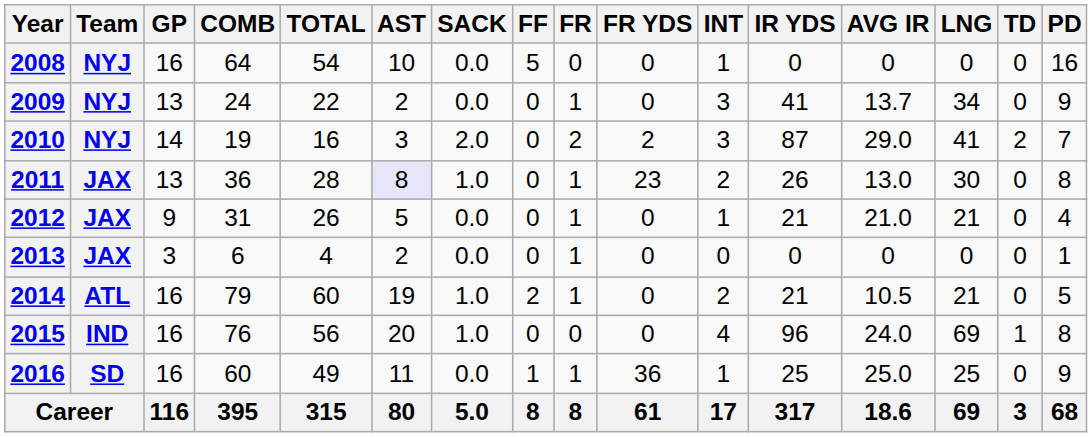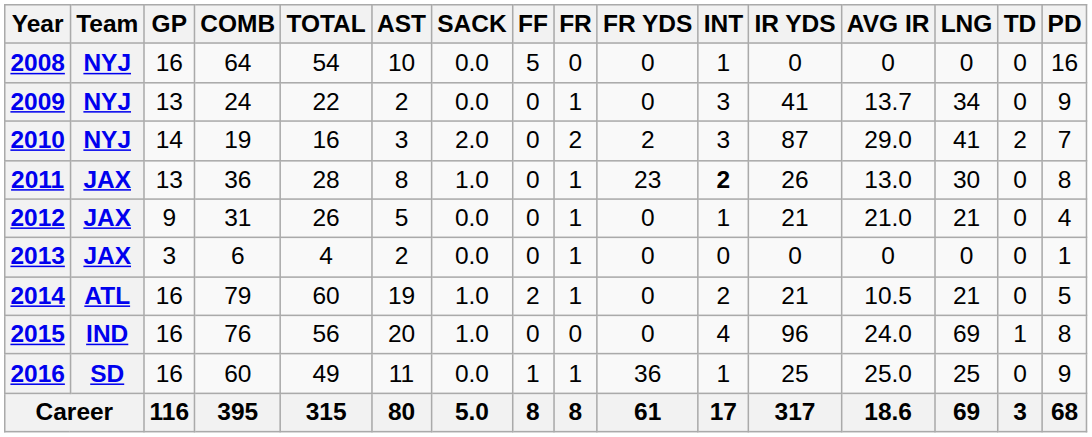2011 | AST: lavender background -> no background
2011 | INT: normal -> bold
